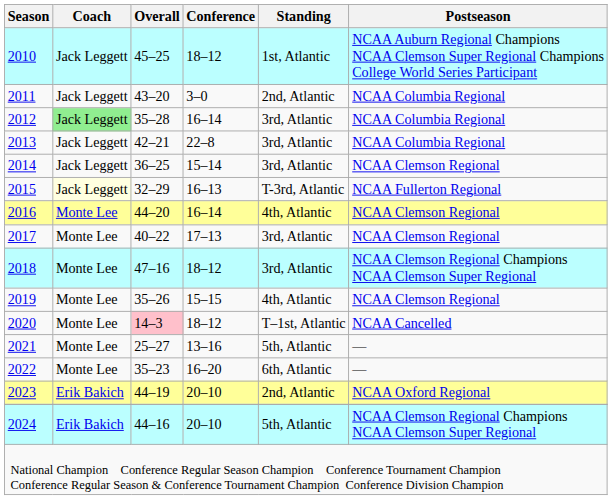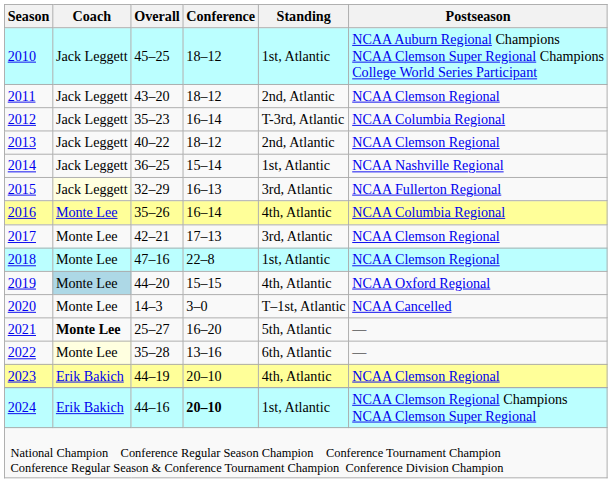2011 | Conference: 3–0 -> 18–12
2011 | Postseason: NCAA Columbia Regional -> NCAA Clemson Regional
2012 | Coach: lightgreen background -> no background
2012 | Overall: 35–28 -> 35–23
2012 | Standing: 3rd, Atlantic -> T-3rd, Atlantic
2013 | Overall: 42–21 -> 40–22
2013 | Conference: 22–8 -> 18–12
2013 | Standing: 3rd, Atlantic -> 2nd, Atlantic
2013 | Postseason: NCAA Columbia Regional -> NCAA Clemson Regional
2014 | Standing: 3rd, Atlantic -> 1st, Atlantic
2014 | Postseason: NCAA Clemson Regional -> NCAA Nashville Regional
2015 | Standing: T-3rd, Atlantic -> 3rd, Atlantic
2016 | Overall: 44–20 -> 35–26
2016 | Postseason: NCAA Clemson Regional -> NCAA Columbia Regional
2017 | Overall: 40–22 -> 42–21
2018 | Conference: 18–12 -> 22–8
2018 | Standing: 3rd, Atlantic -> 1st, Atlantic
2018 | Postseason: NCAA Clemson Regional Champions NCAA Clemson Super Regional -> NCAA Clemson Regional
2019 | Coach: no background -> lightblue background
2019 | Overall: 35–26 -> 44–20
2019 | Postseason: NCAA Clemson Regional -> NCAA Oxford Regional
2020 | Overall: pink background -> no background
2020 | Conference: 18–12 -> 3–0
2021 | Coach: normal -> bold
2021 | Conference: 13–16 -> 16–20
2022 | Coach: no background -> lightyellow background
2022 | Overall: 35–23 -> 35–28
2022 | Conference: 16–20 -> 13–16
2023 | Standing: 2nd, Atlantic -> 4th, Atlantic
2023 | Postseason: NCAA Oxford Regional -> NCAA Clemson Regional
2024 | Conference: normal -> bold
2024 | Standing: 5th, Atlantic -> 1st, Atlantic
